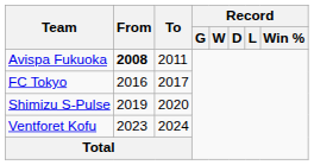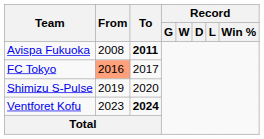Avispa Fukuoka | From: bold -> normal
Avispa Fukuoka | To: normal -> bold
FC Tokyo | From: no background -> lightsalmon background
Ventforet Kofu | To: normal -> bold
